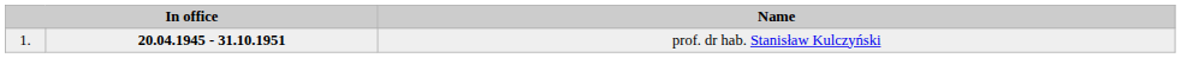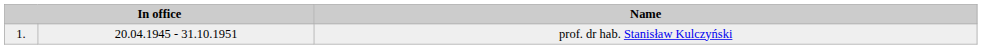prof. dr hab. Stanisław Kulczyński | column 2: bold -> normal
